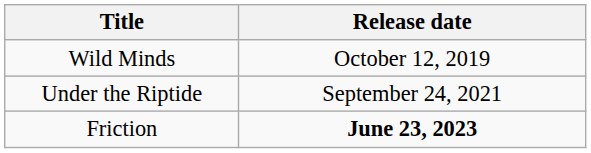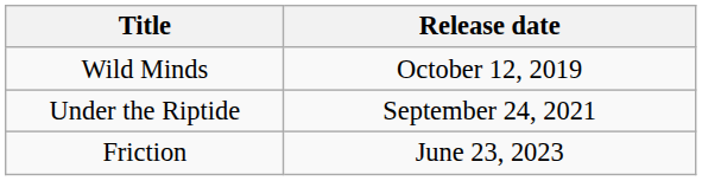Friction | Release date: bold -> normal
